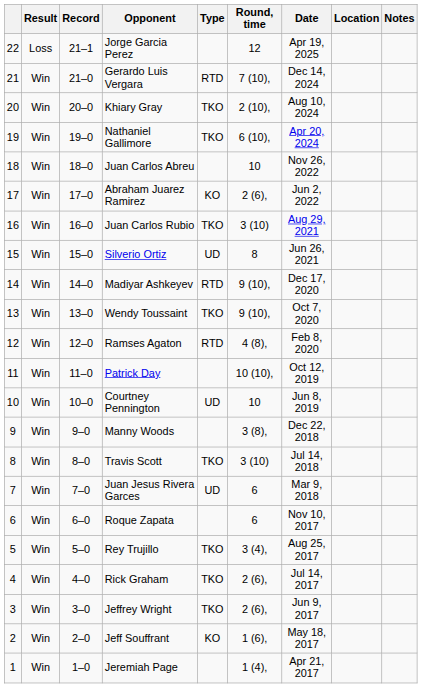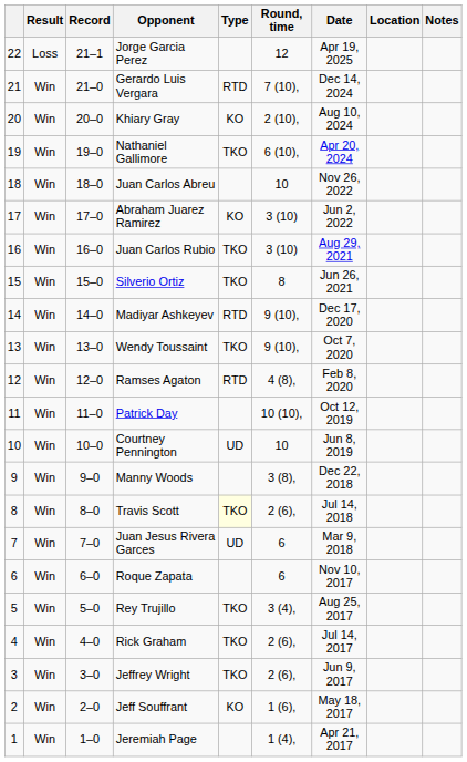Khiary Gray | Type: TKO -> KO
Abraham Juarez Ramirez | Round, time: 2 (6), -> 3 (10)
Silverio Ortiz | Type: UD -> TKO
Travis Scott | Type: no background -> lightyellow background
Travis Scott | Round, time: 3 (10) -> 2 (6),
